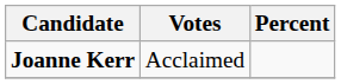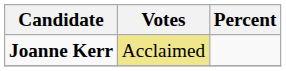Joanne Kerr | Votes: no background -> khaki background
